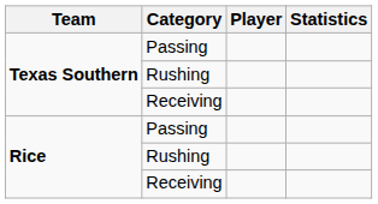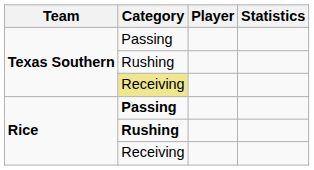Texas Southern / Receiving | Category: no background -> khaki background
Rice / Passing | Category: normal -> bold
Rice / Rushing | Category: normal -> bold
